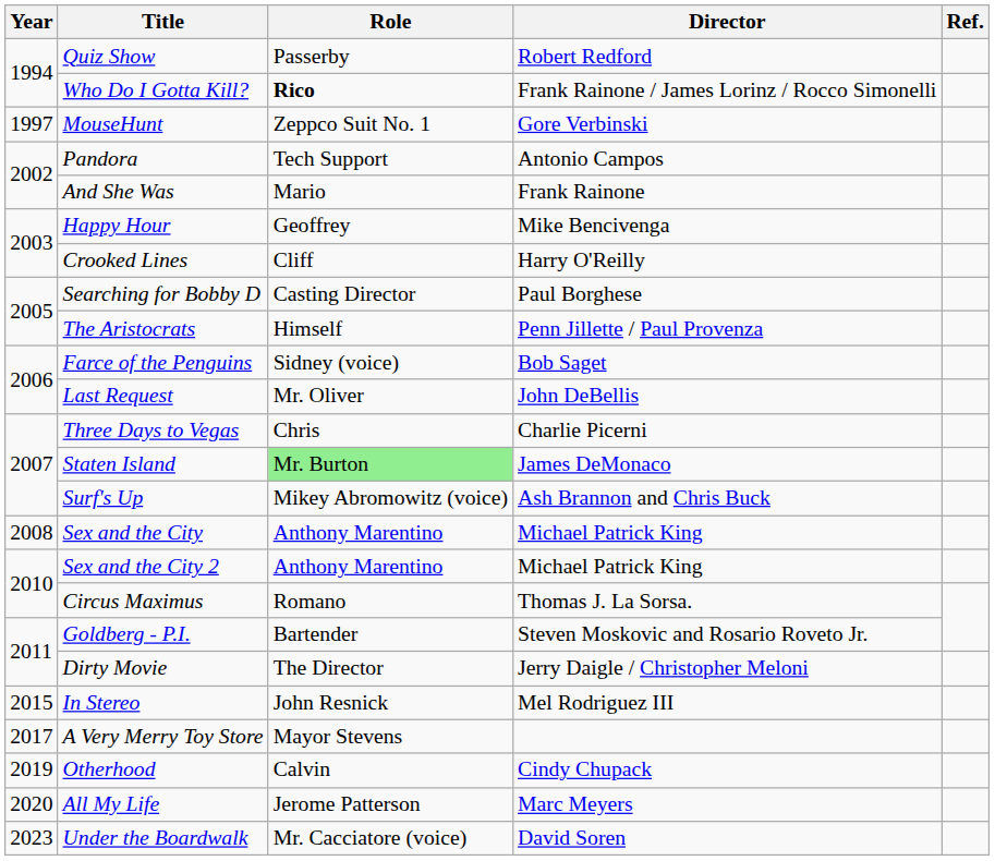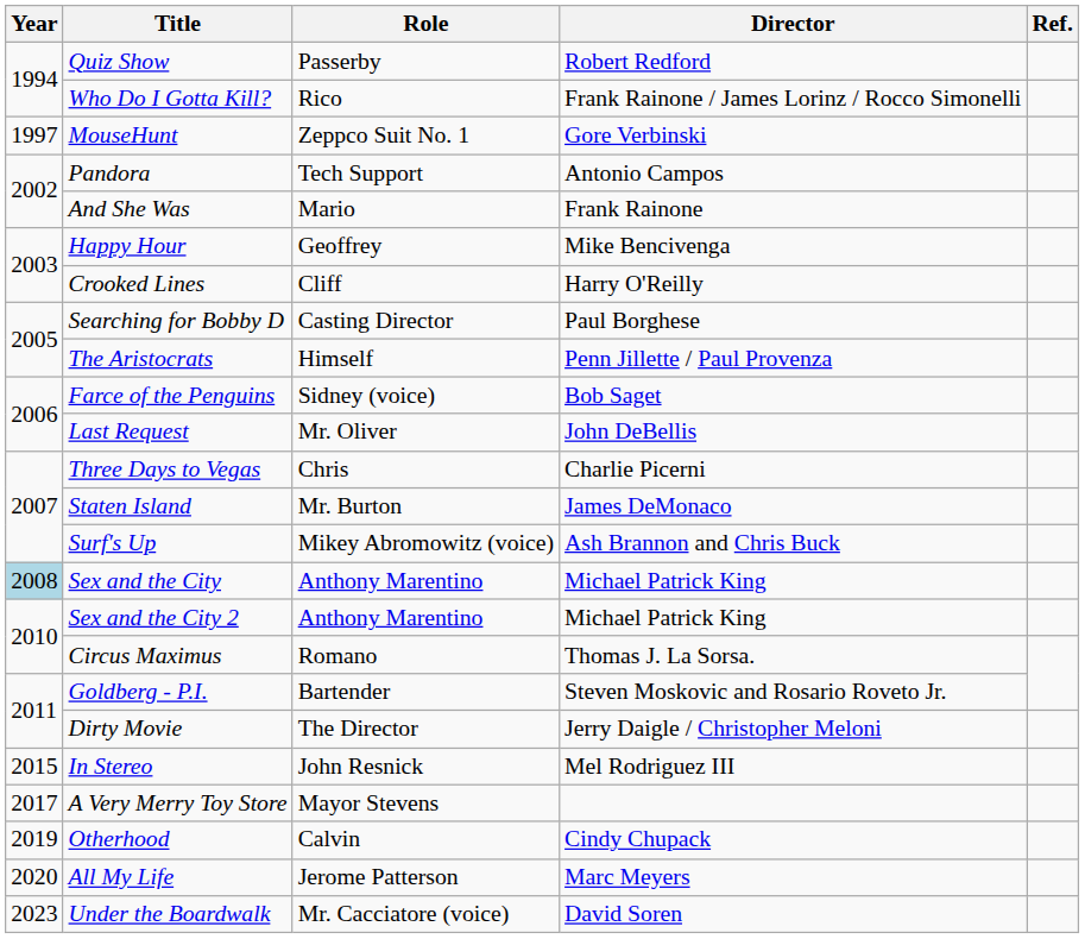Who Do I Gotta Kill? | Role: bold -> normal
Staten Island | Role: lightgreen background -> no background
Sex and the City | Year: no background -> lightblue background
